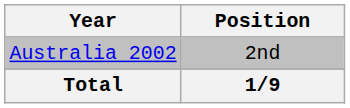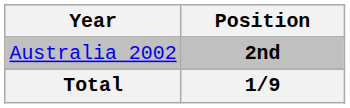Australia 2002 | Position: normal -> bold
